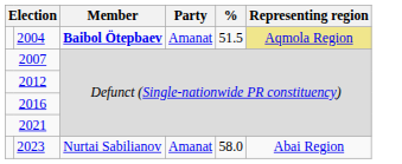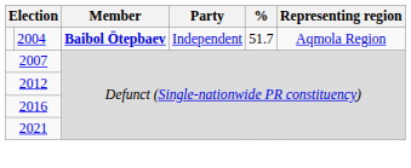2004 | Party: Amanat -> Independent
2004 | %: 51.5 -> 51.7
2004 | Representing region: khaki background -> no background
- row: 2023 | Nurtai Sabilianov | Amanat | 58.0 | Abai Region
